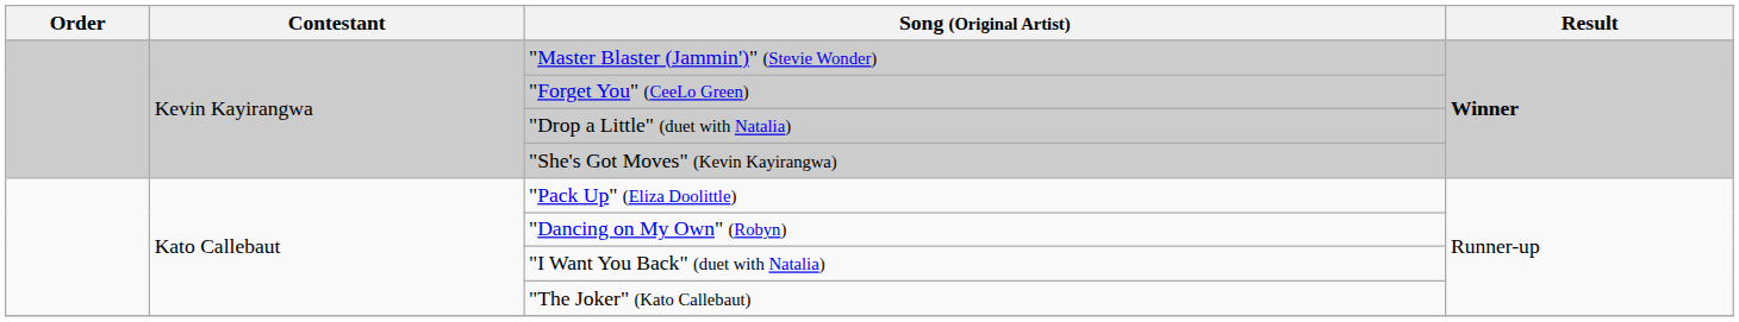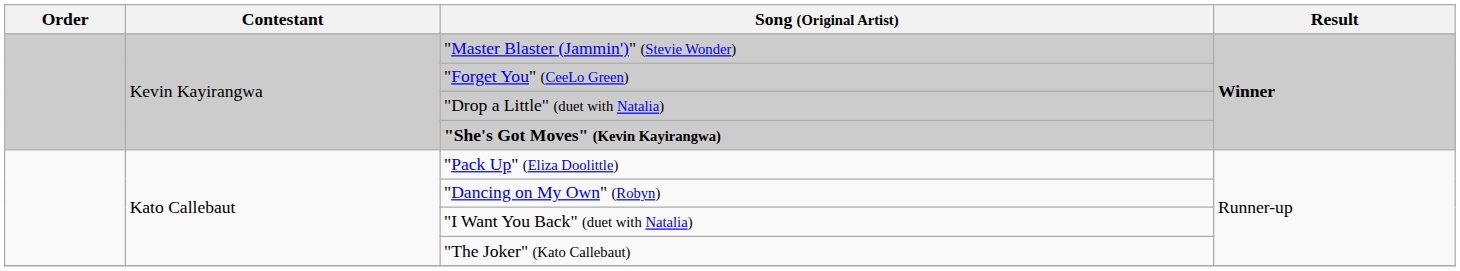"She's Got Moves" (Kevin Kayirangwa) | Song (Original Artist): normal -> bold
